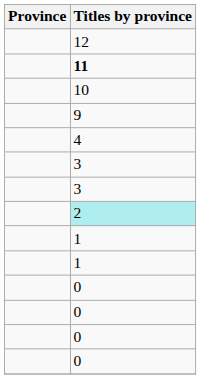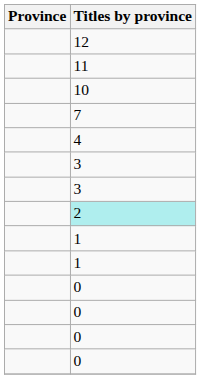row 3 | Titles by province: bold -> normal
row 5 | Titles by province: 9 -> 7
